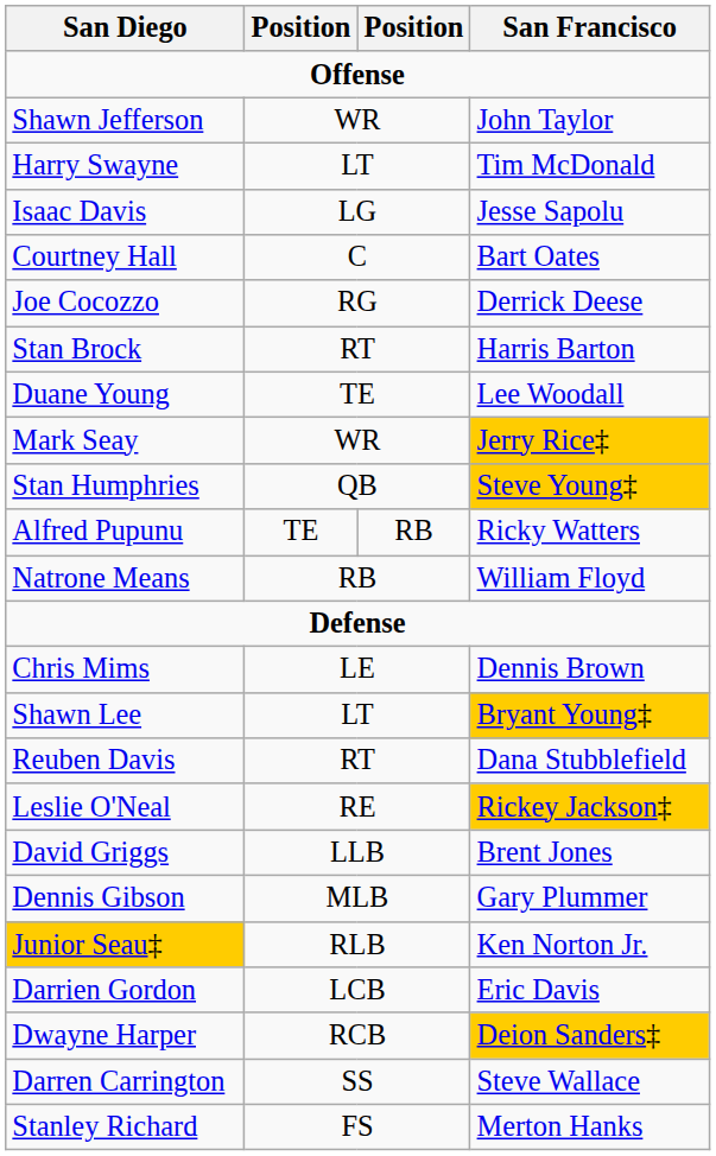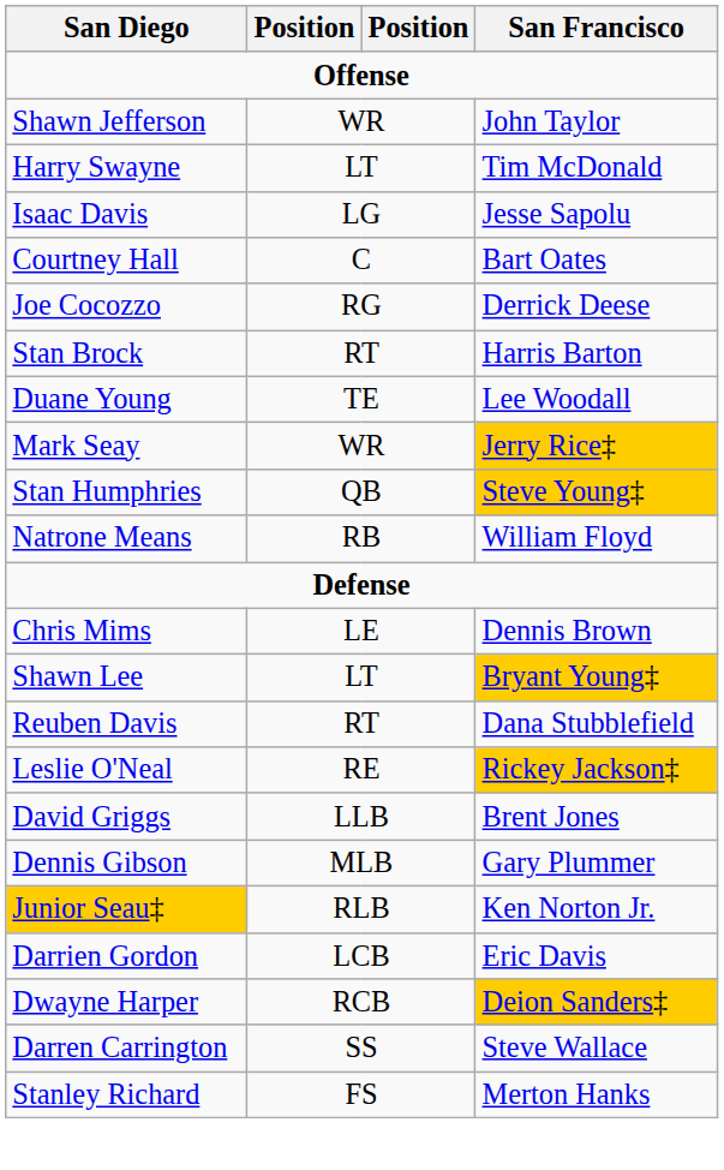- row: Alfred Pupunu | TE | RB | Ricky Watters
